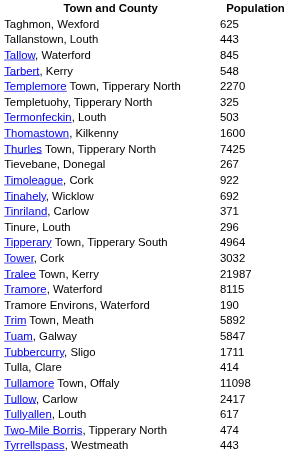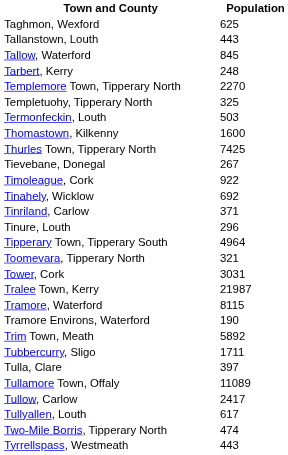Tarbert, Kerry | Population: 548 -> 248
+ row: Toomevara, Tipperary North | 321
Tower, Cork | Population: 3032 -> 3031
- row: Tuam, Galway | 5847
Tulla, Clare | Population: 414 -> 397
Tullamore Town, Offaly | Population: 11098 -> 11089
